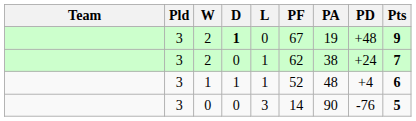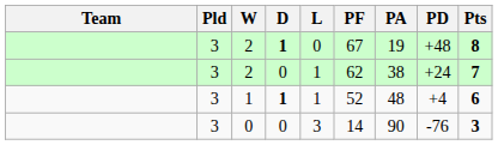row 2 | Pts: 9 -> 8
row 4 | D: normal -> bold
row 5 | Pts: 5 -> 3
